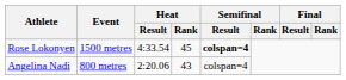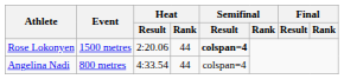Rose Lokonyen | Heat / Result: 4:33.54 -> 2:20.06
Rose Lokonyen | Heat / Rank: 45 -> 44
Angelina Nadi | Heat / Result: 2:20.06 -> 4:33.54
Angelina Nadi | Heat / Rank: 43 -> 44
